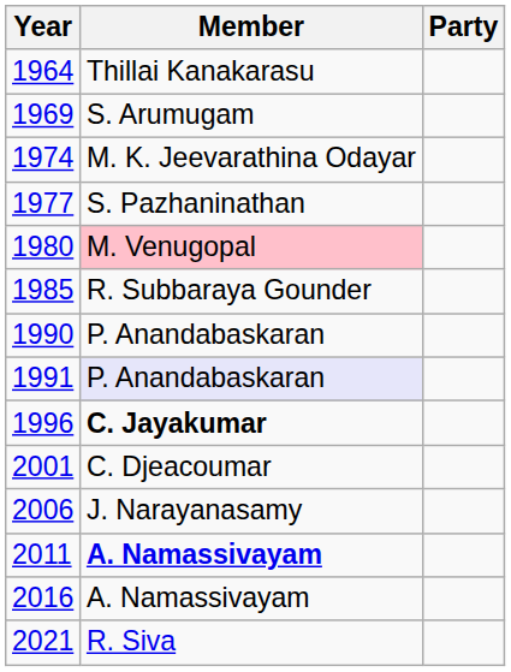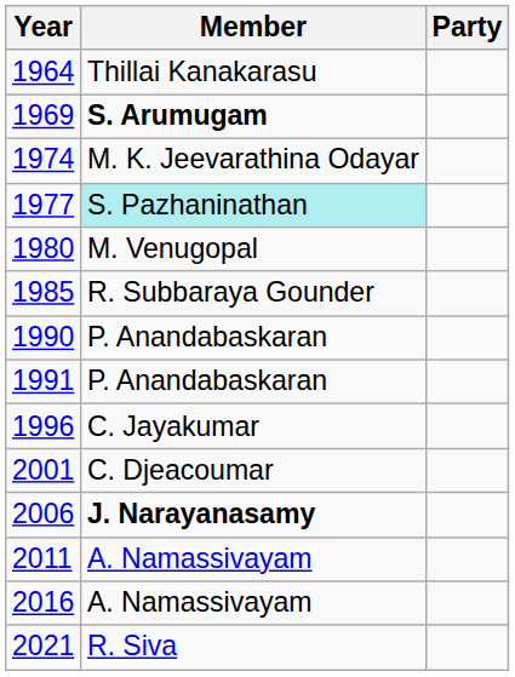1969 | Member: normal -> bold
1977 | Member: no background -> paleturquoise background
1980 | Member: pink background -> no background
1991 | Member: lavender background -> no background
1996 | Member: bold -> normal
2006 | Member: normal -> bold
2011 | Member: bold -> normal
